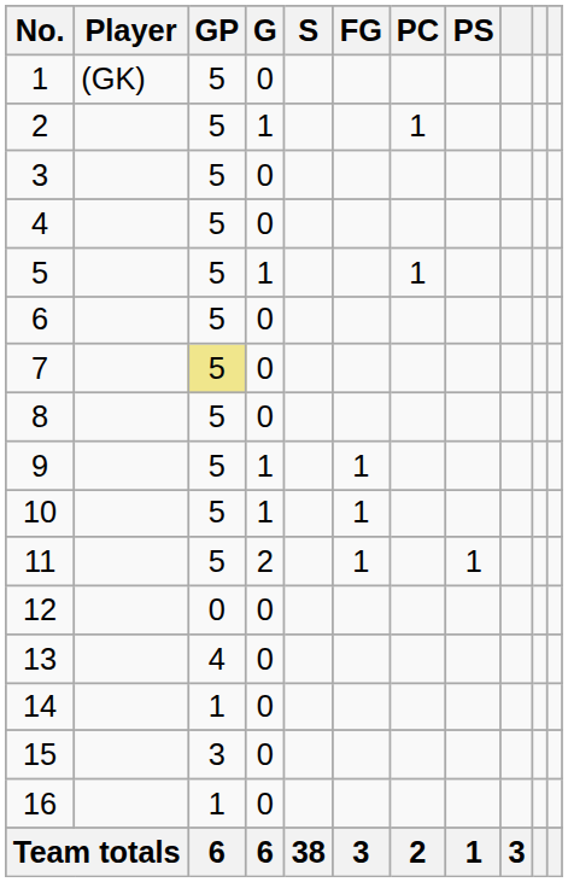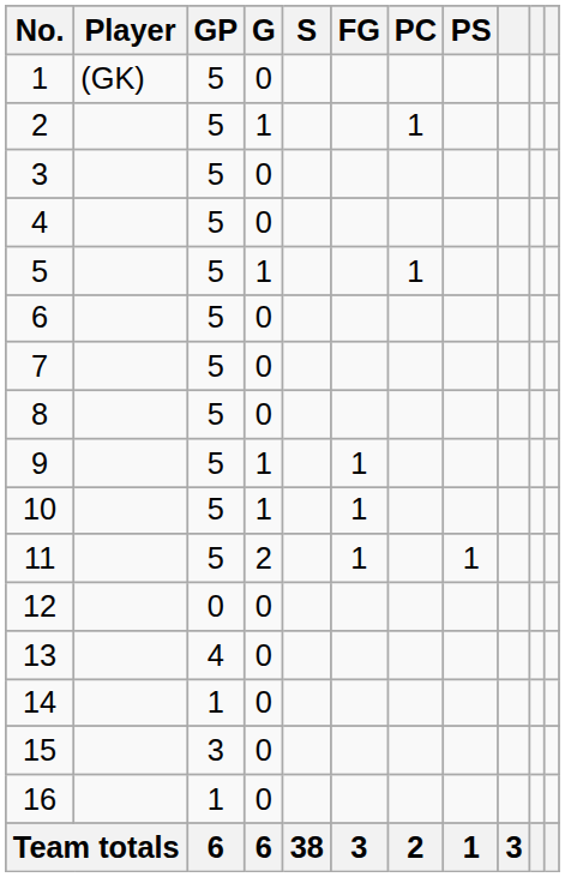7 | GP: khaki background -> no background
